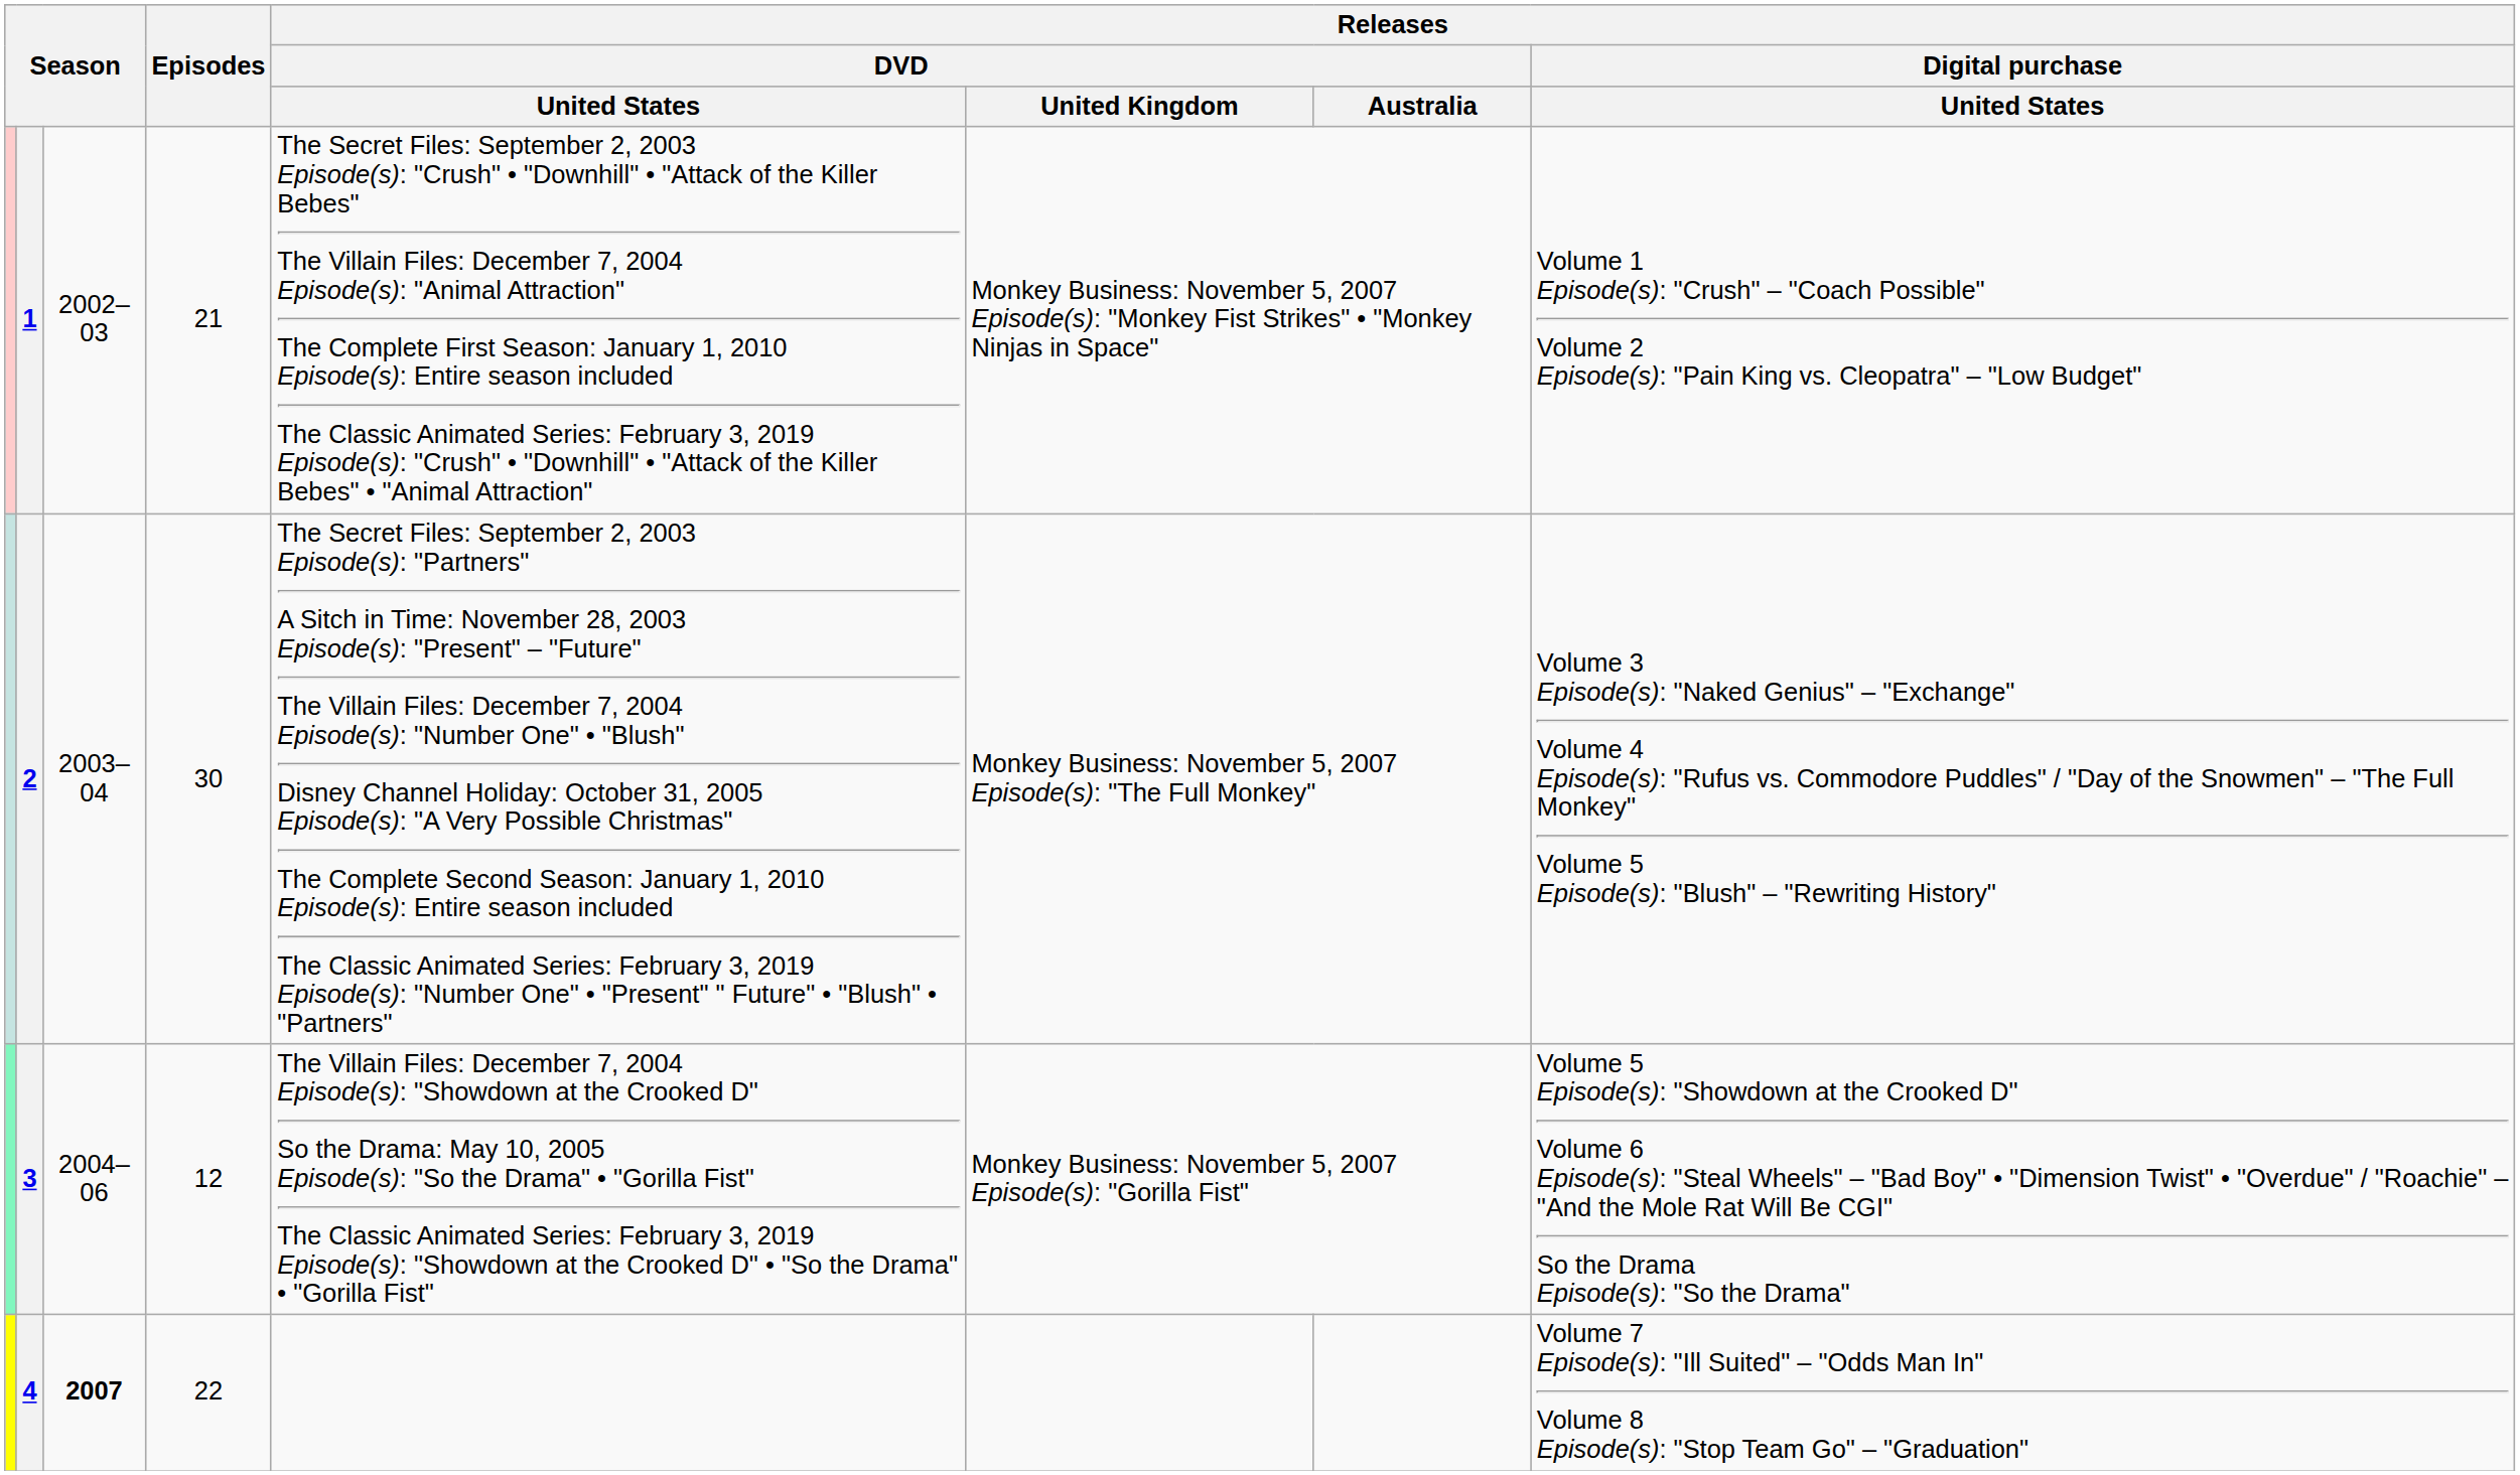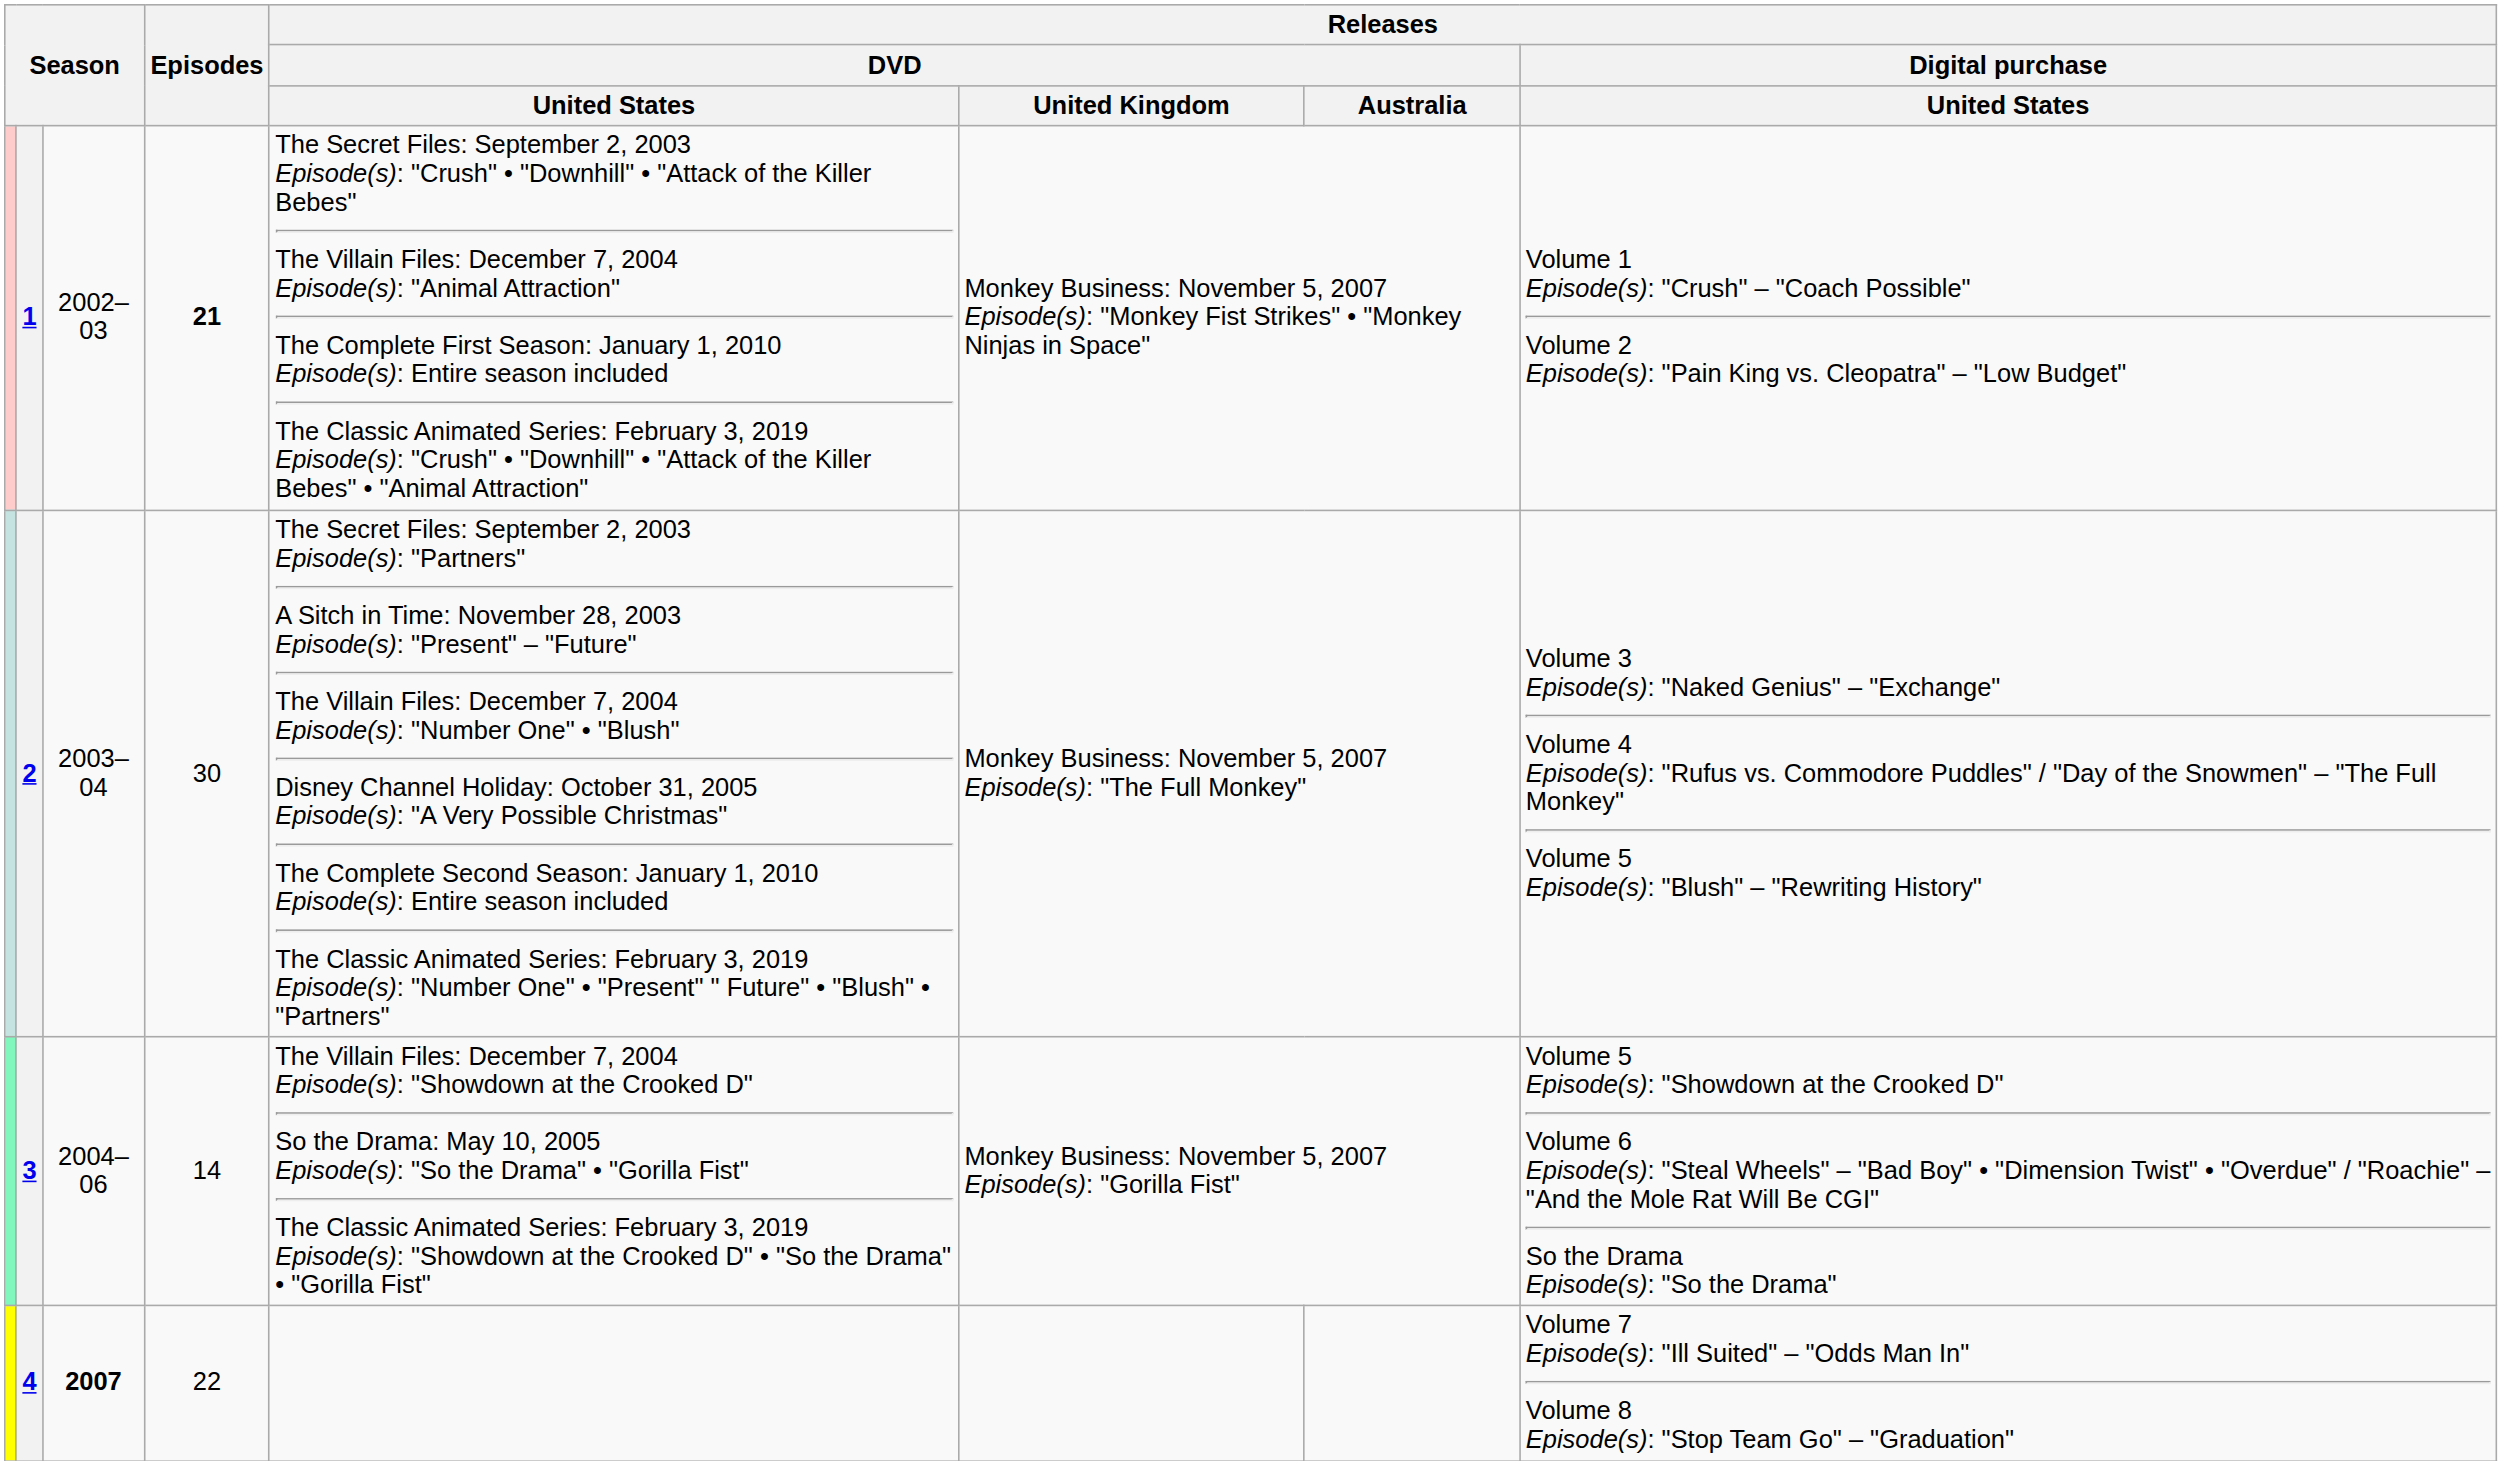1 | Episodes: normal -> bold
3 | Episodes: 12 -> 14
